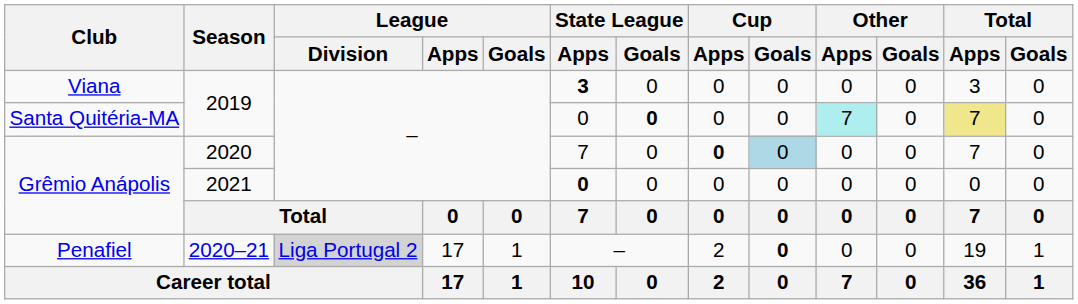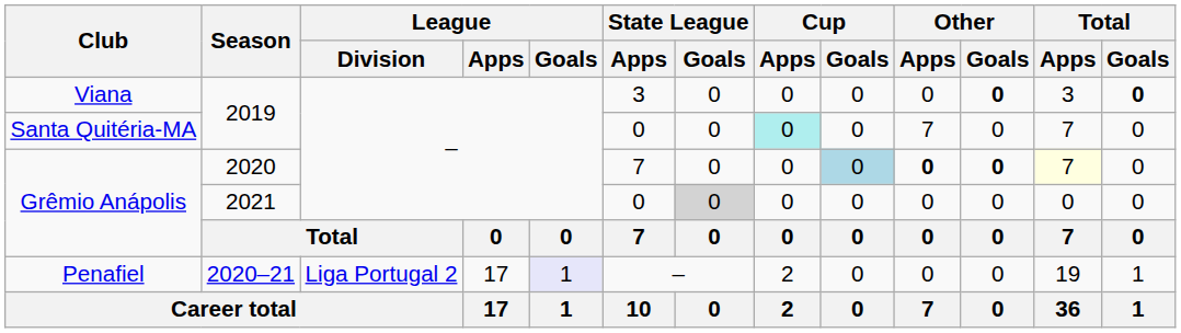Viana | State League / Apps: bold -> normal
Viana | Other / Goals: normal -> bold
Viana | Total / Goals: normal -> bold
Santa Quitéria-MA | State League / Goals: bold -> normal
Santa Quitéria-MA | Cup / Apps: no background -> paleturquoise background
Santa Quitéria-MA | Other / Apps: paleturquoise background -> no background
Santa Quitéria-MA | Total / Apps: khaki background -> no background
Grêmio Anápolis / 2020 | Cup / Apps: bold -> normal
Grêmio Anápolis / 2020 | Other / Apps: normal -> bold
Grêmio Anápolis / 2020 | Other / Goals: normal -> bold
Grêmio Anápolis / 2020 | Total / Apps: no background -> lightyellow background
Grêmio Anápolis / 2021 | State League / Apps: bold -> normal
Grêmio Anápolis / 2021 | State League / Goals: no background -> lightgrey background
Penafiel | League / Division: lightgrey background -> no background
Penafiel | League / Goals: no background -> lavender background
Penafiel | Cup / Goals: bold -> normal
